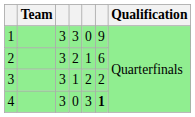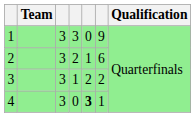4 | column 5: normal -> bold
4 | column 6: bold -> normal
